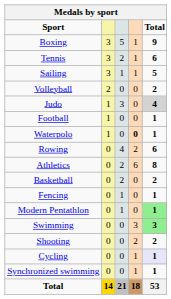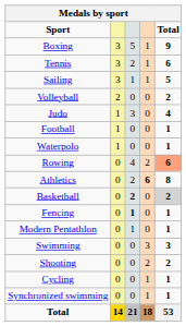Judo | Total: lightgrey background -> no background
Waterpolo | column 4: bold -> normal
Rowing | Total: no background -> lightsalmon background
Athletics | column 4: normal -> bold
Basketball | column 3: normal -> bold
Basketball | Total: no background -> lightgrey background
Fencing | column 3: normal -> bold
Modern Pentathlon | Total: lightgreen background -> no background
Swimming | Total: lightgreen background -> no background
Cycling | Total: lavender background -> no background
